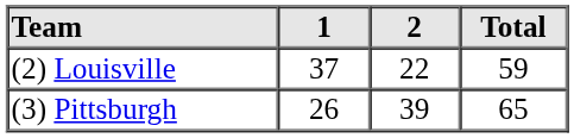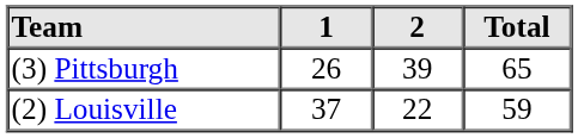rows swapped: (3) Pittsburgh <-> (2) Louisville
